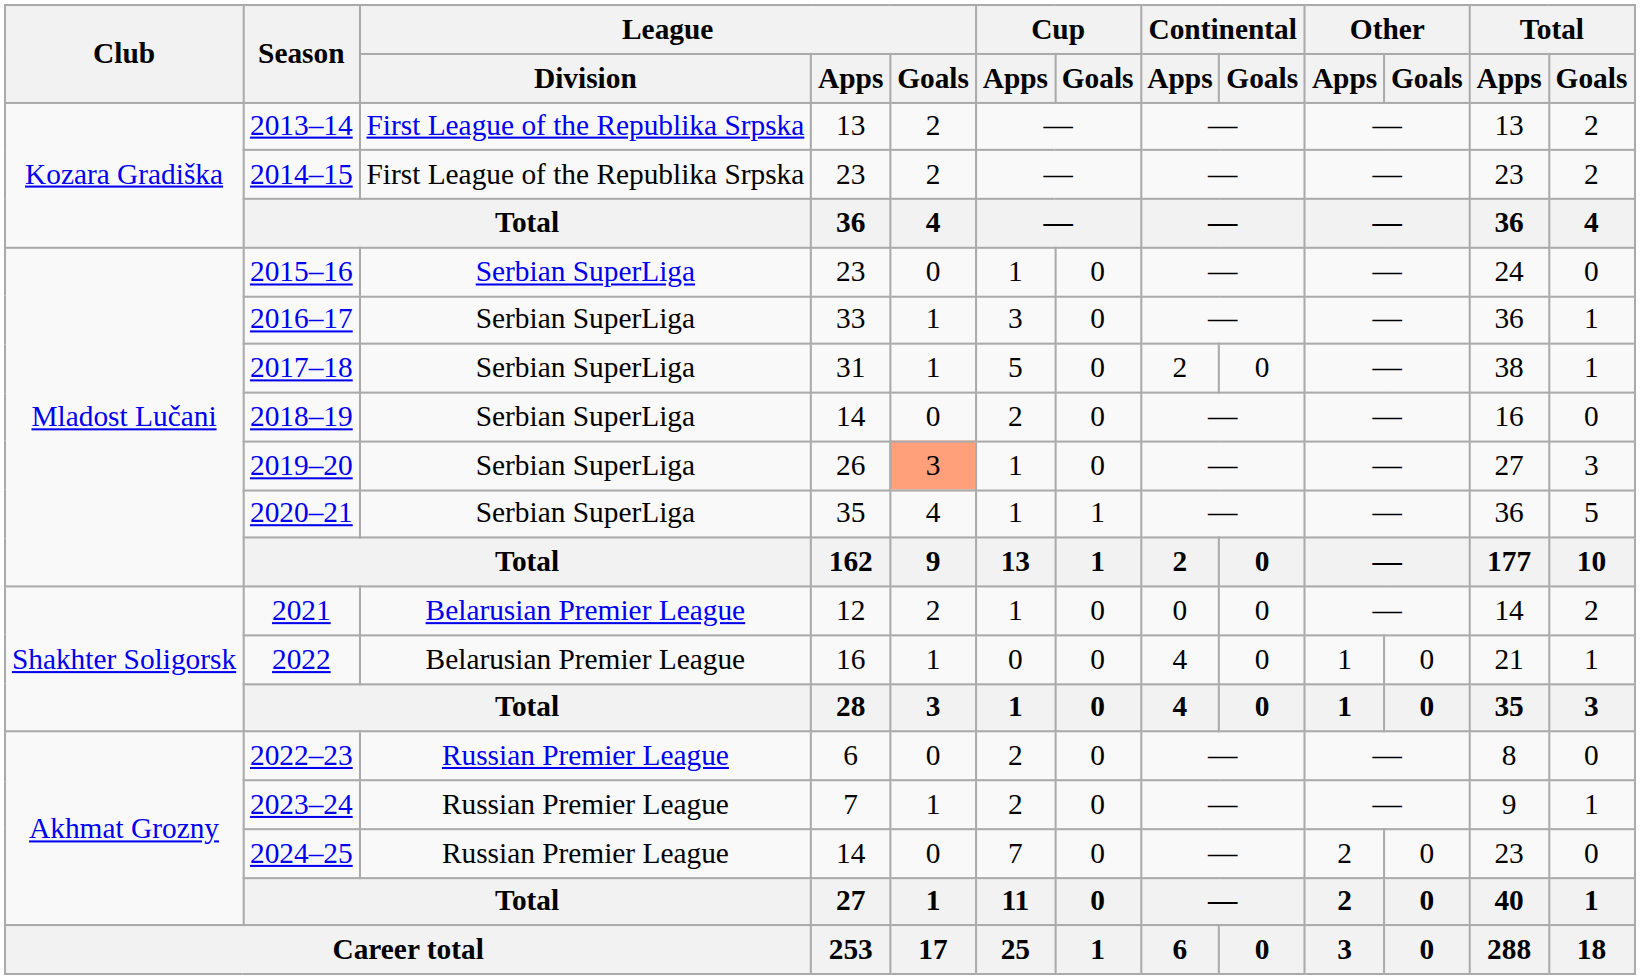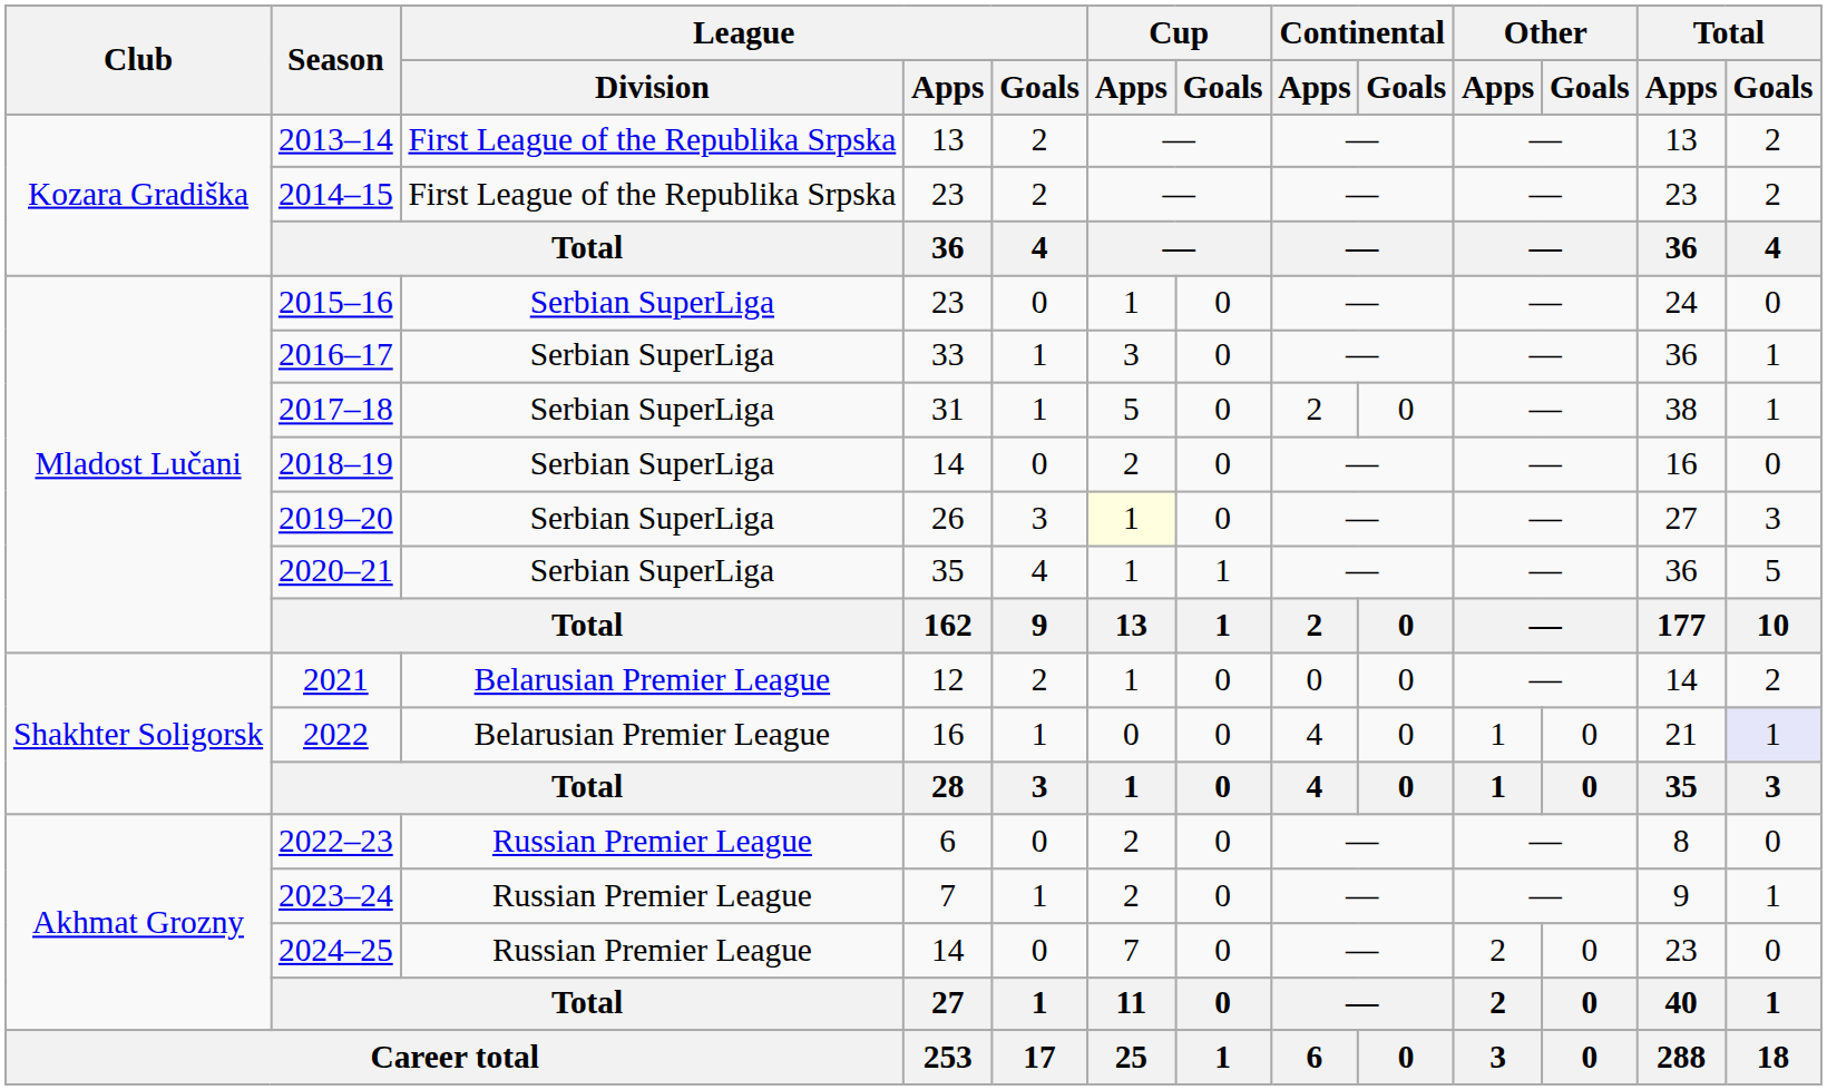2019–20 | League / Goals: lightsalmon background -> no background
2019–20 | Cup / Apps: no background -> lightyellow background
2022 | Total / Goals: no background -> lavender background
